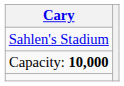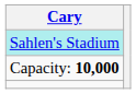Sahlen's Stadium | Cary: no background -> paleturquoise background
